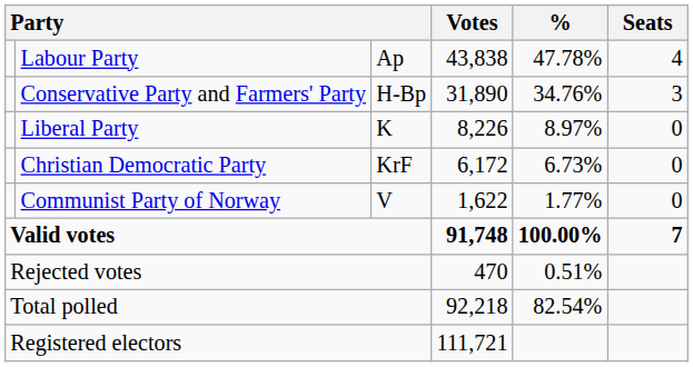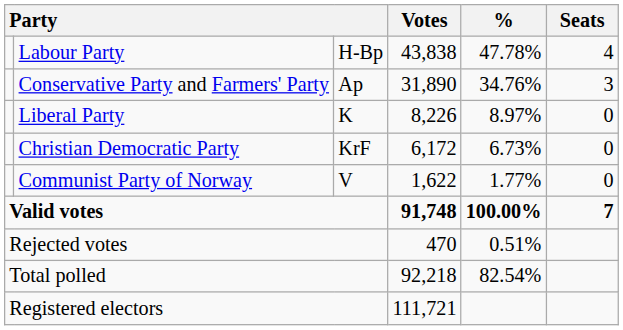Labour Party | column 3: Ap -> H-Bp
Conservative Party and Farmers' Party | column 3: H-Bp -> Ap
